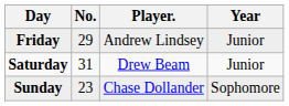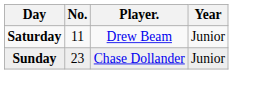- row: Friday | 29 | Andrew Lindsey | Junior
Saturday | No.: 31 -> 11
Sunday | Year: Sophomore -> Junior
